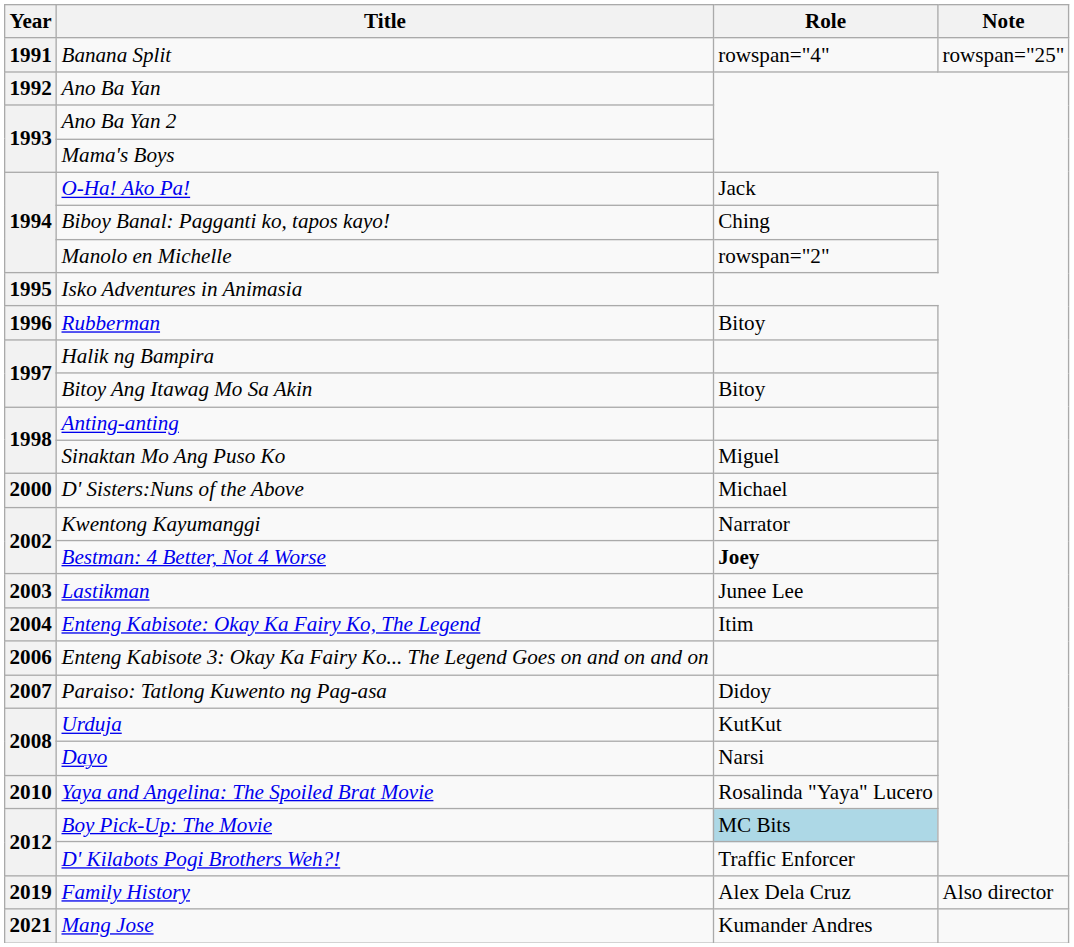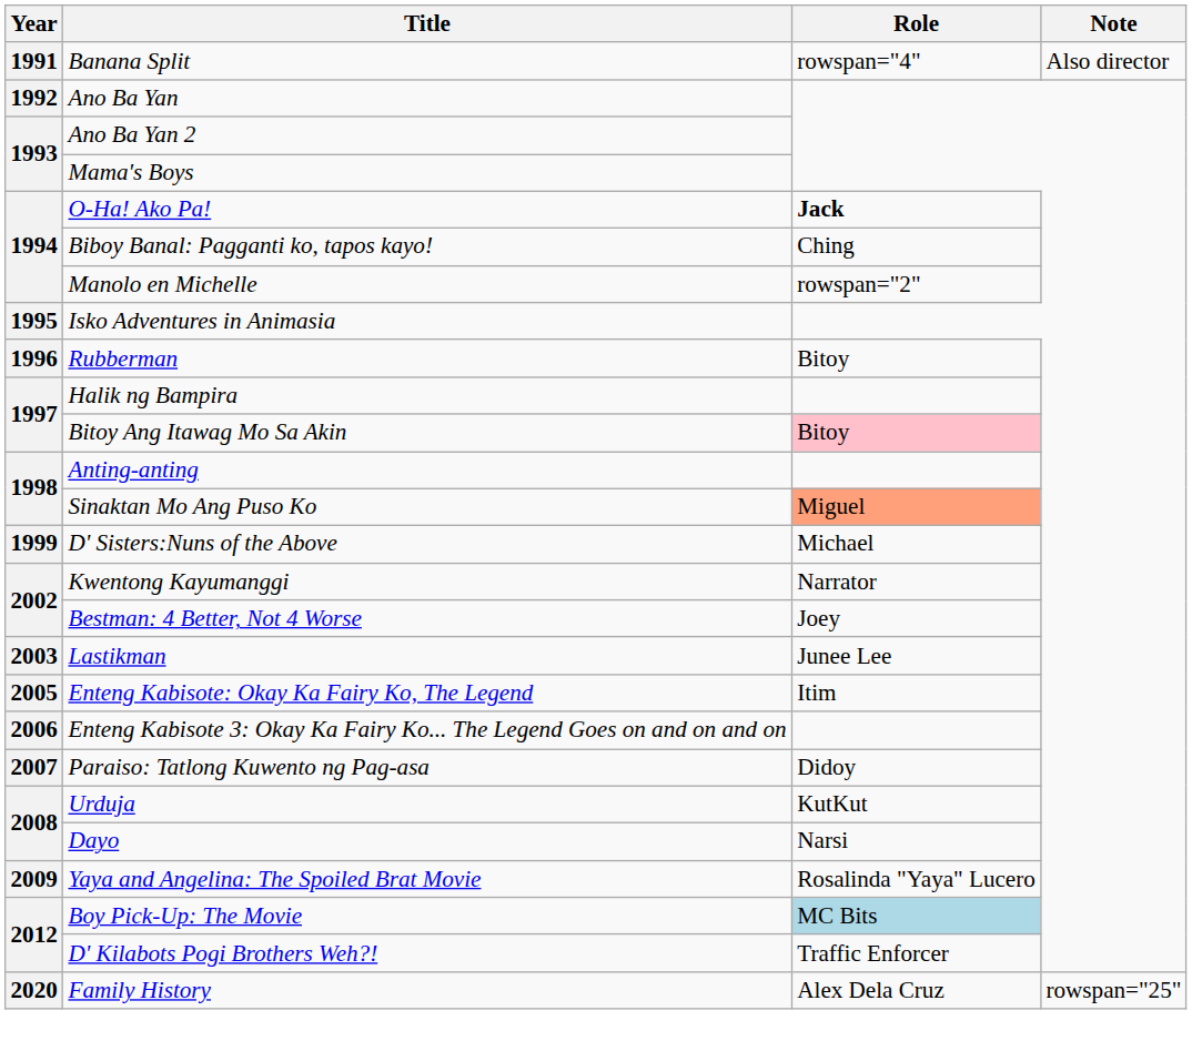Banana Split | Note: rowspan="25" -> Also director
O-Ha! Ako Pa! | Role: normal -> bold
Bitoy Ang Itawag Mo Sa Akin | Role: no background -> pink background
Sinaktan Mo Ang Puso Ko | Role: no background -> lightsalmon background
D' Sisters:Nuns of the Above | Year: 2000 -> 1999
Bestman: 4 Better, Not 4 Worse | Role: bold -> normal
Enteng Kabisote: Okay Ka Fairy Ko, The Legend | Year: 2004 -> 2005
Yaya and Angelina: The Spoiled Brat Movie | Year: 2010 -> 2009
Family History | Year: 2019 -> 2020
Family History | Note: Also director -> rowspan="25"
- row: 2021 | Mang Jose | Kumander Andres
